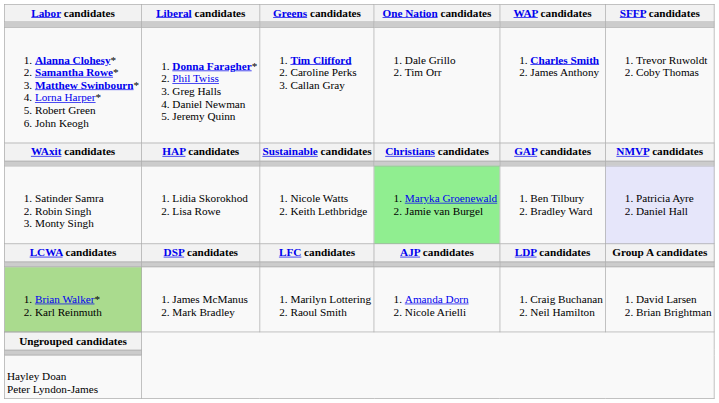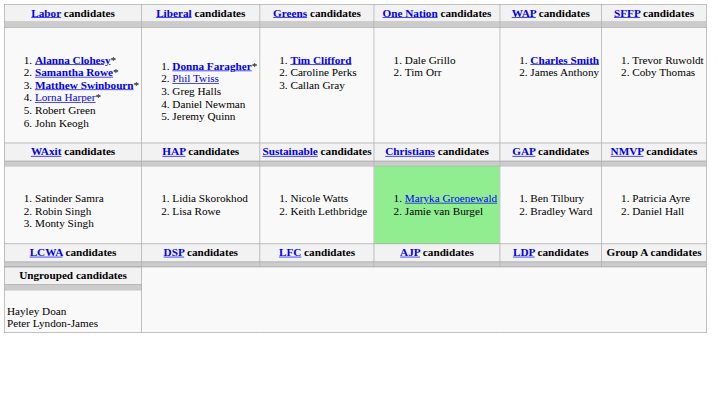Satinder Samra Robin Singh Monty Singh | SFFP candidates: lavender background -> no background
- row: Brian Walker* Karl Reinmuth | James McManus Mark Bradley | Marilyn Lottering Raoul Smith | Amanda Dorn Nicole Arielli | Craig Buchanan Neil Hamilton | David Larsen Brian Brightman
